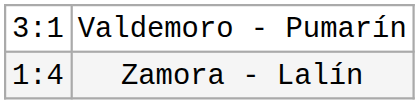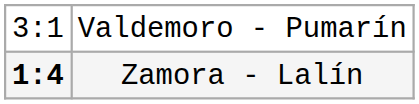Zamora - Lalín | column 1: normal -> bold
